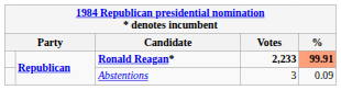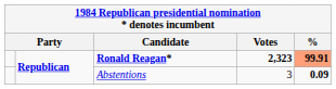Ronald Reagan* | Votes: 2,233 -> 2,323
Abstentions | %: normal -> bold
